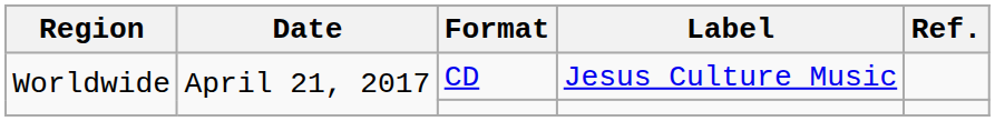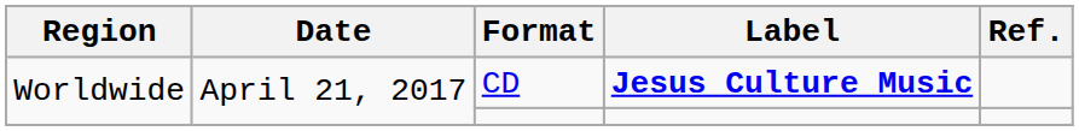CD | Label: normal -> bold
